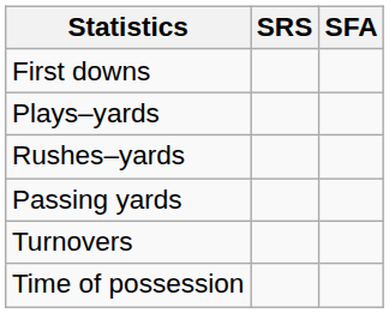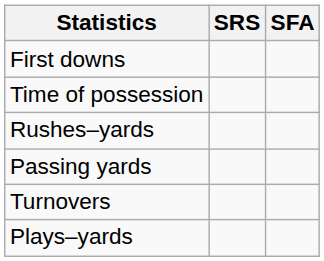rows swapped: Plays–yards <-> Time of possession
